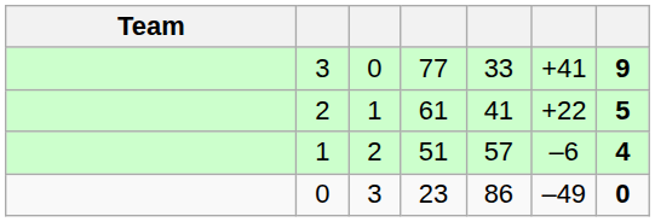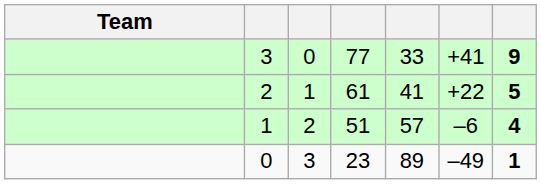row 5 | column 5: 86 -> 89
row 5 | column 7: 0 -> 1
